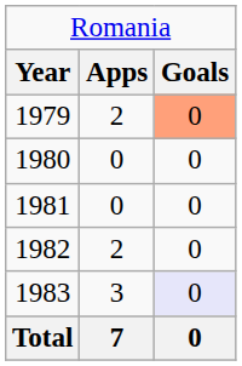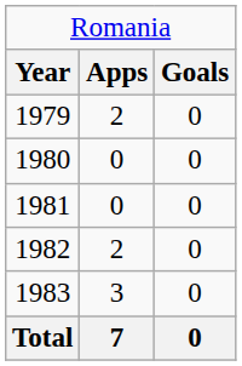1979 | column 3: lightsalmon background -> no background
1983 | column 3: lavender background -> no background
